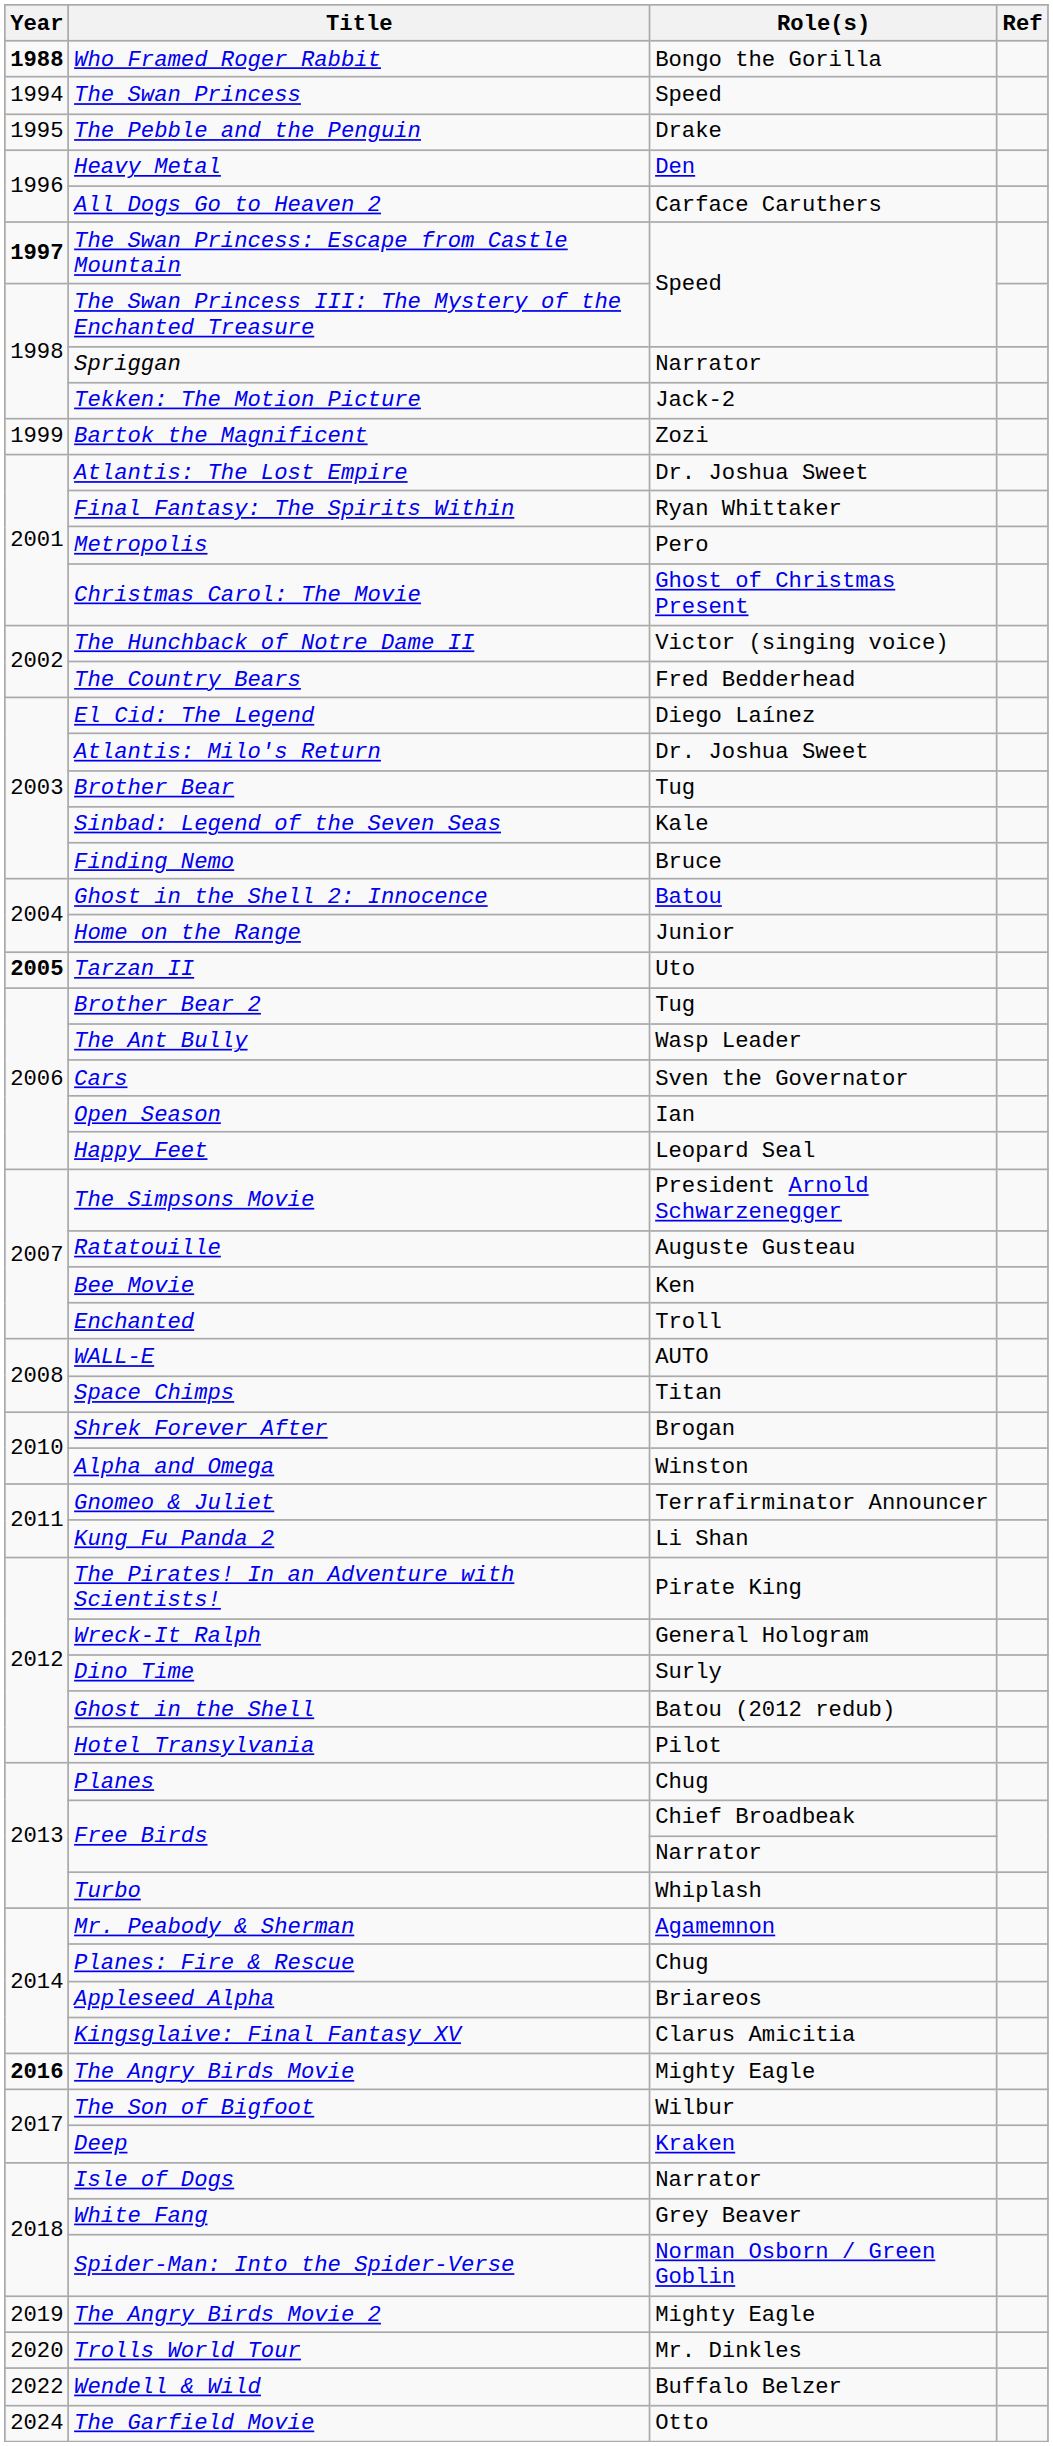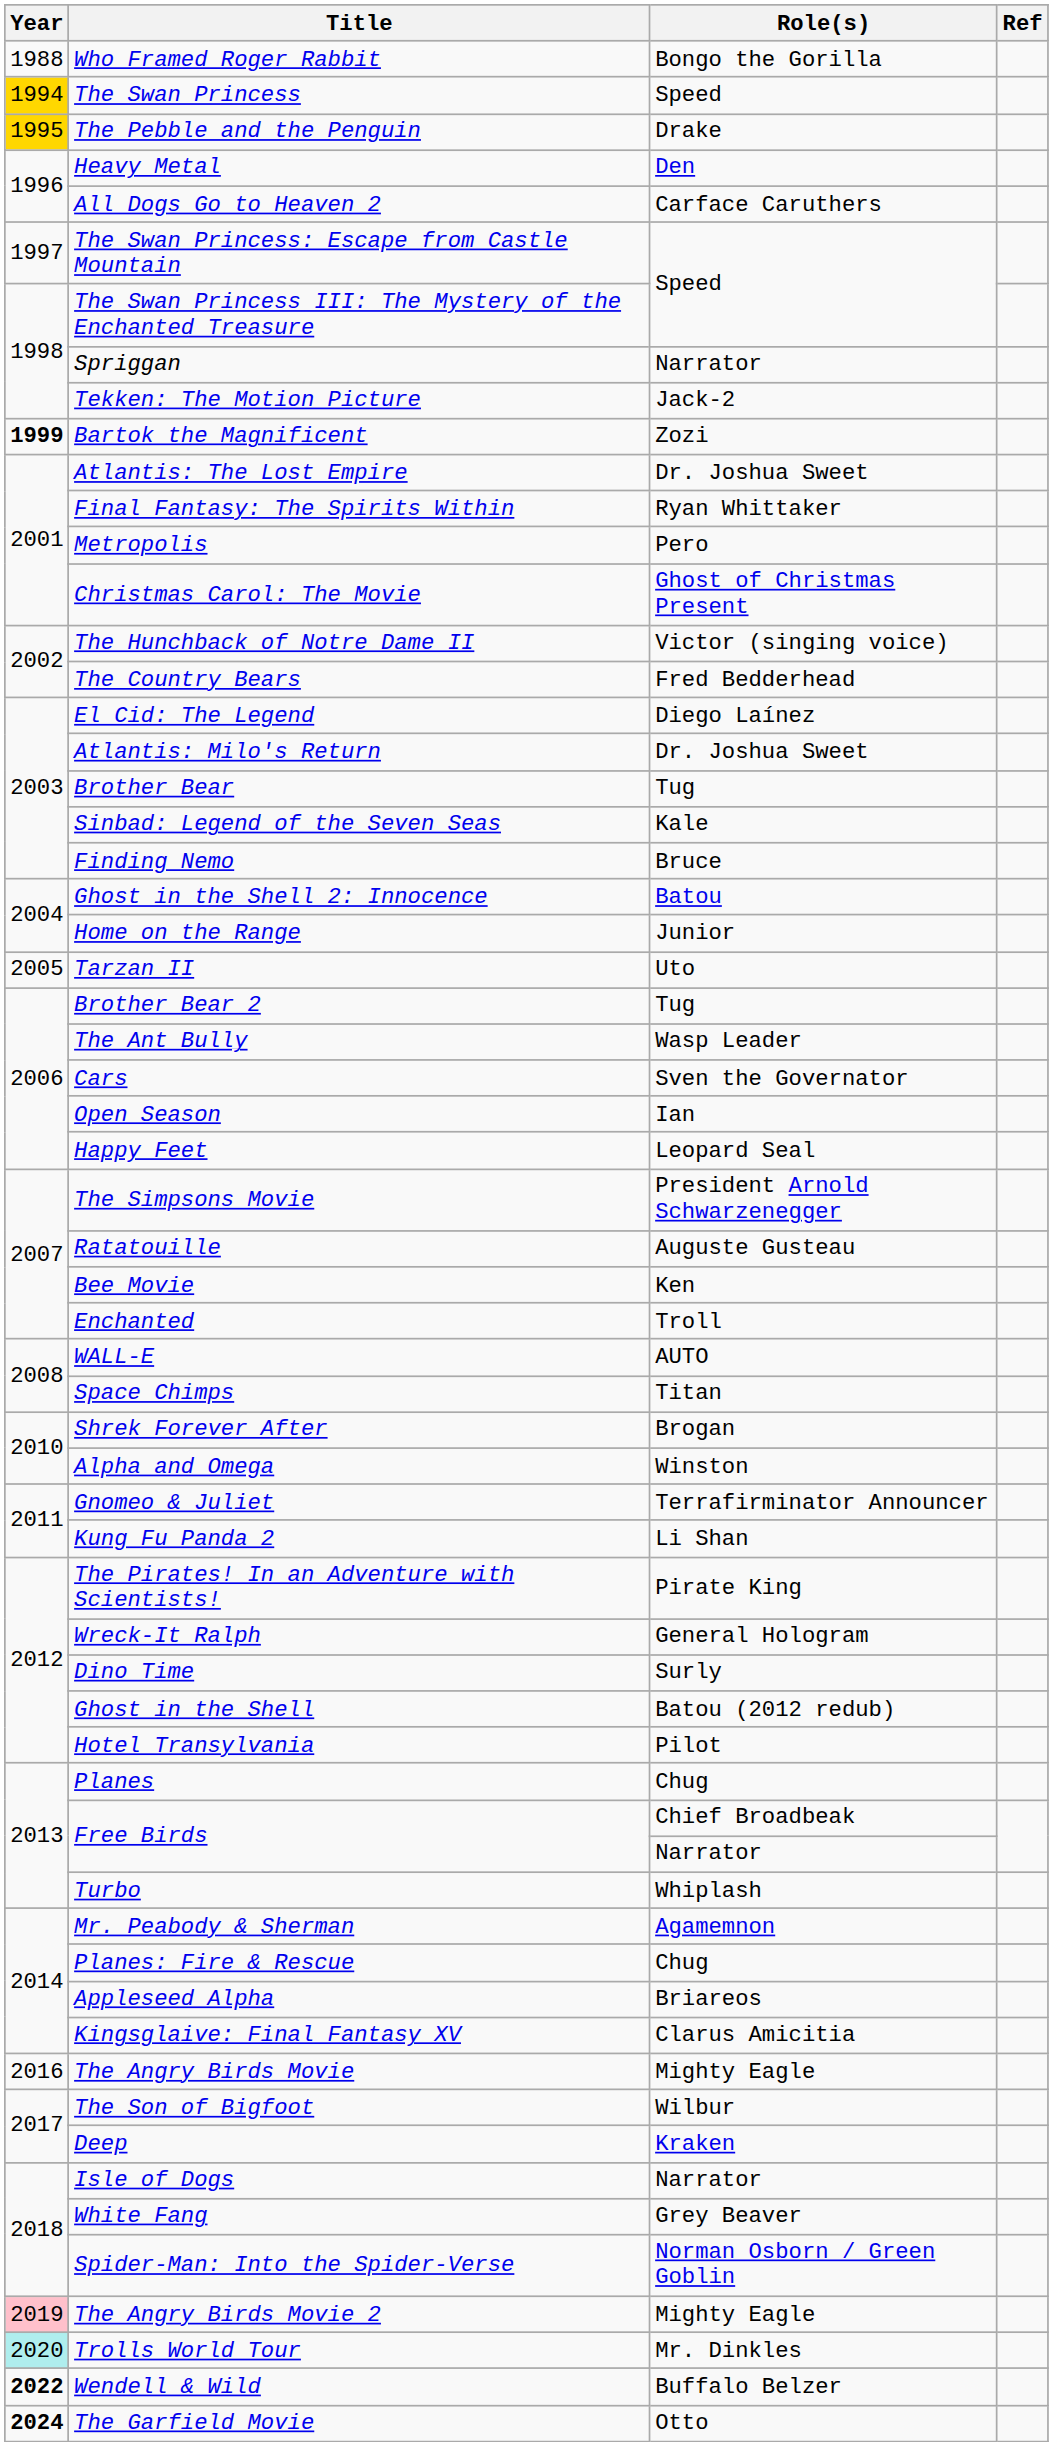Who Framed Roger Rabbit | Year: bold -> normal
The Swan Princess | Year: no background -> gold background
The Pebble and the Penguin | Year: no background -> gold background
The Swan Princess: Escape from Castle Mountain | Year: bold -> normal
Bartok the Magnificent | Year: normal -> bold
Tarzan II | Year: bold -> normal
The Angry Birds Movie | Year: bold -> normal
The Angry Birds Movie 2 | Year: no background -> pink background
Trolls World Tour | Year: no background -> paleturquoise background
Wendell & Wild | Year: normal -> bold
The Garfield Movie | Year: normal -> bold
